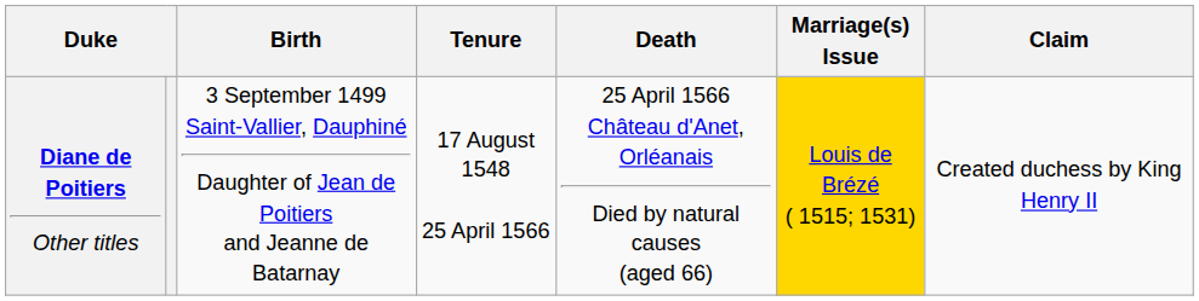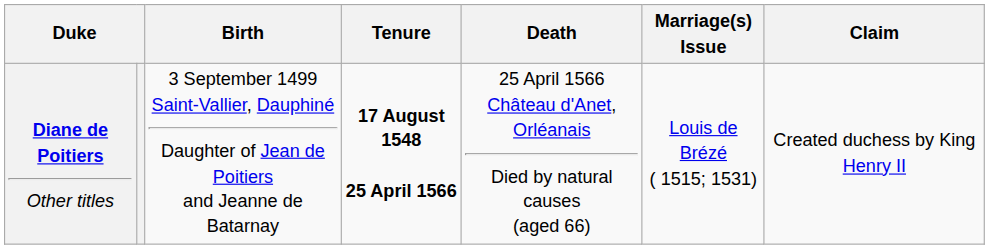Diane de Poitiers Other titles | Tenure: normal -> bold
Diane de Poitiers Other titles | Marriage(s) Issue: gold background -> no background
